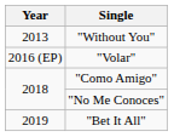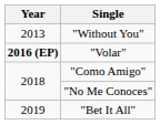"Volar" | Year: normal -> bold
